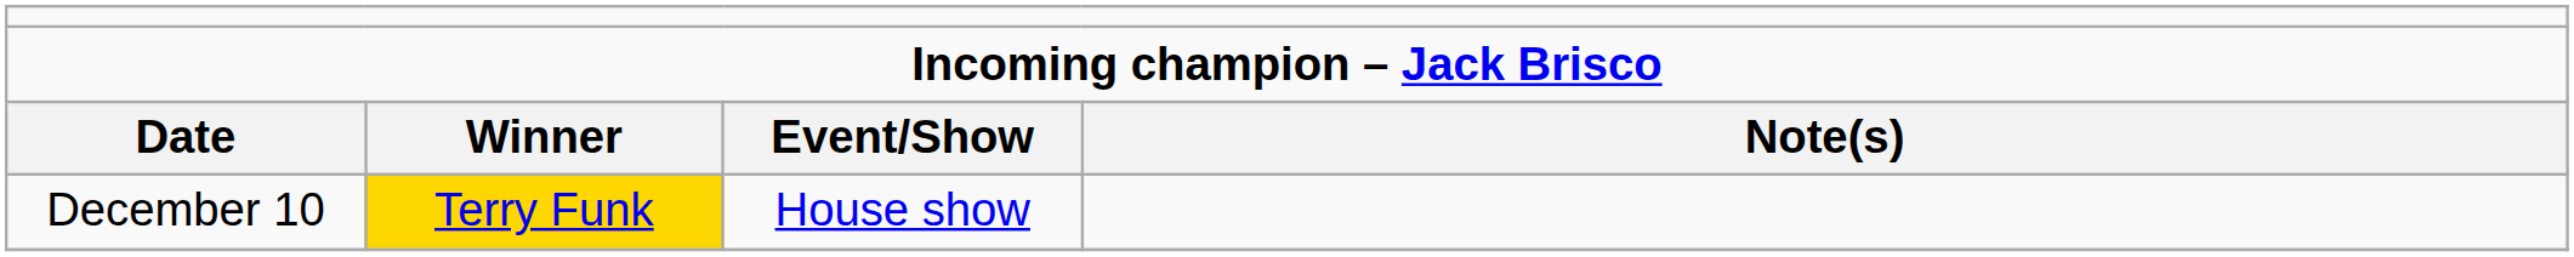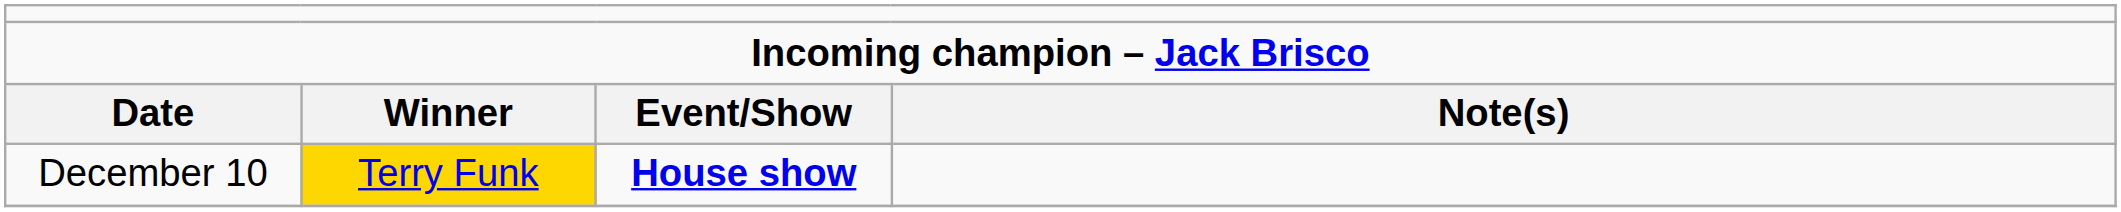December 10 | column 3: normal -> bold
